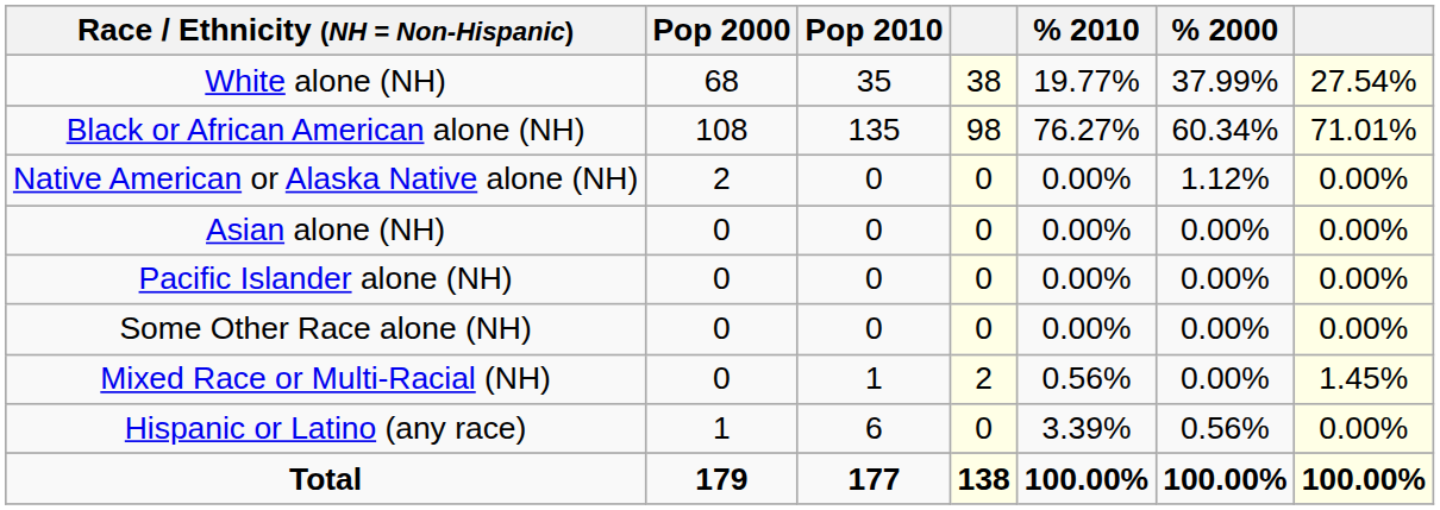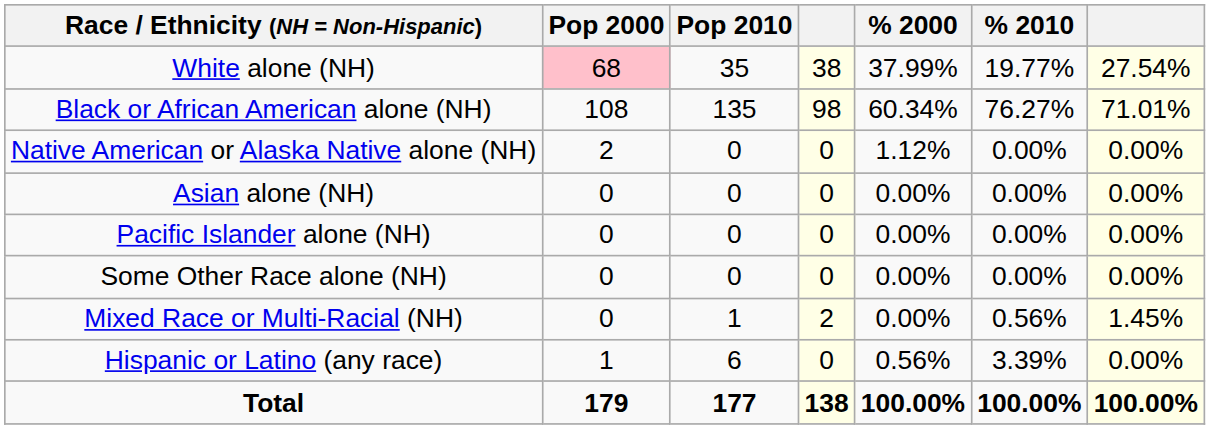columns swapped: % 2000 <-> % 2010
White alone (NH) | Pop 2000: no background -> pink background
